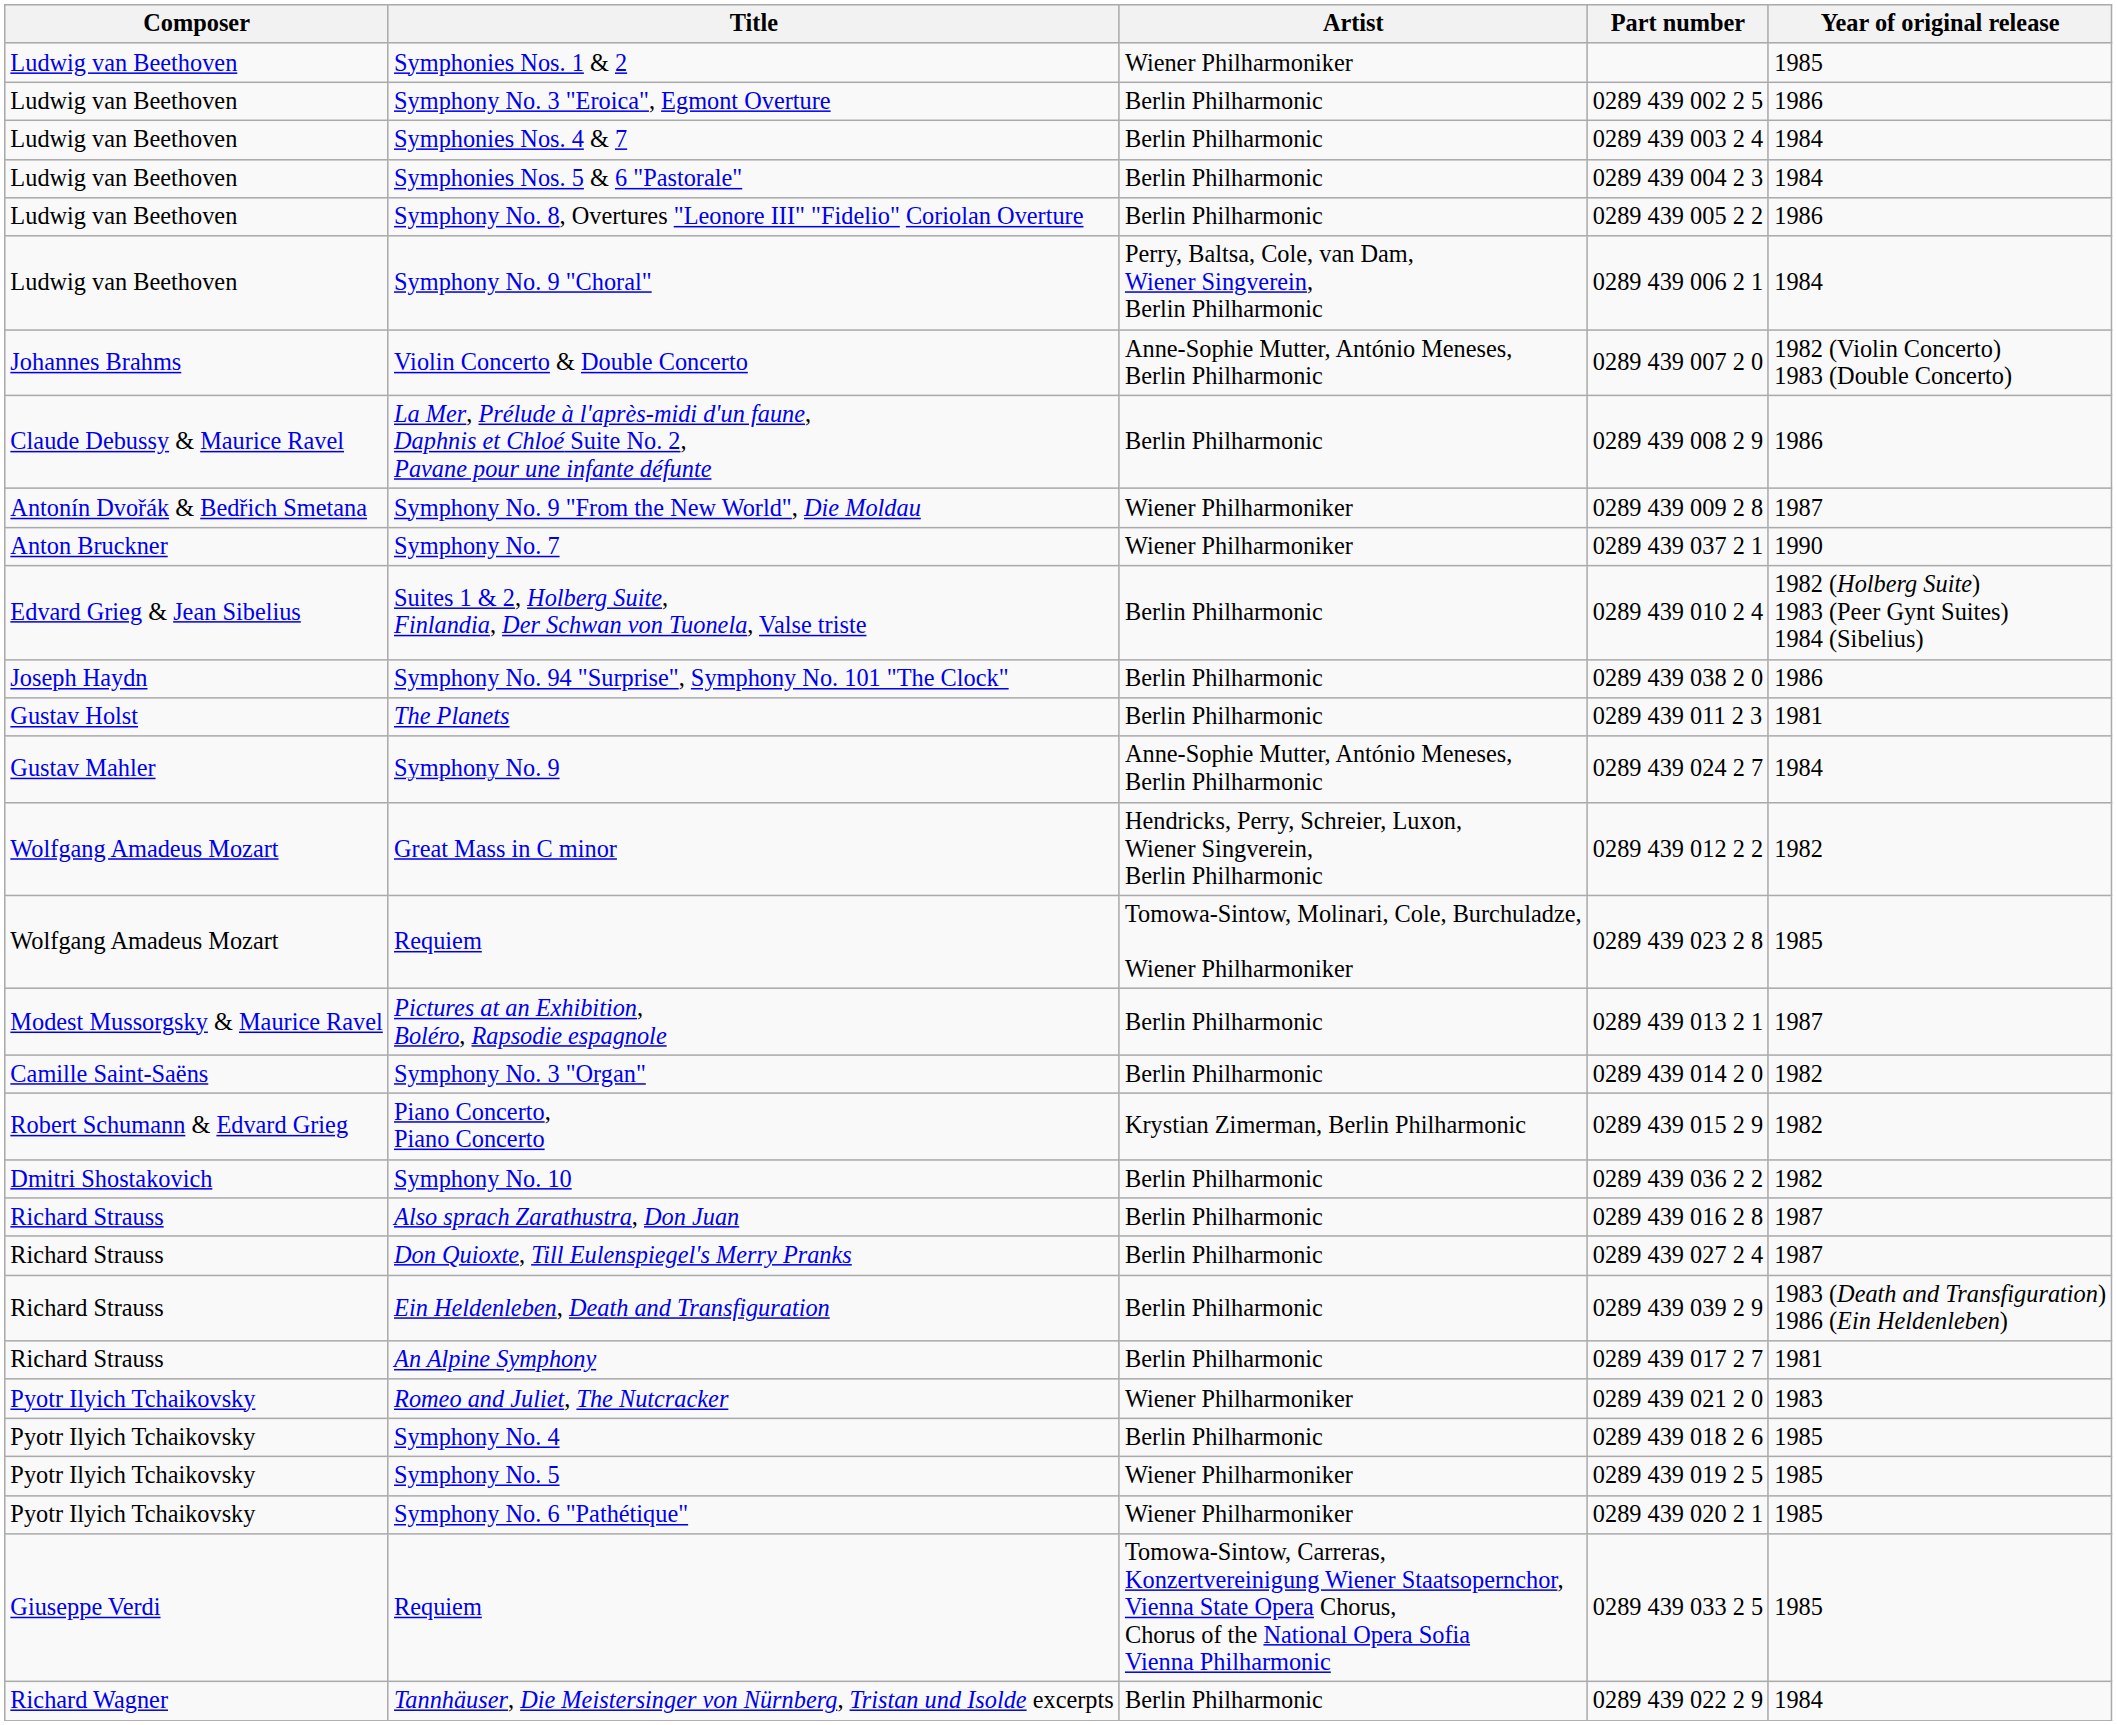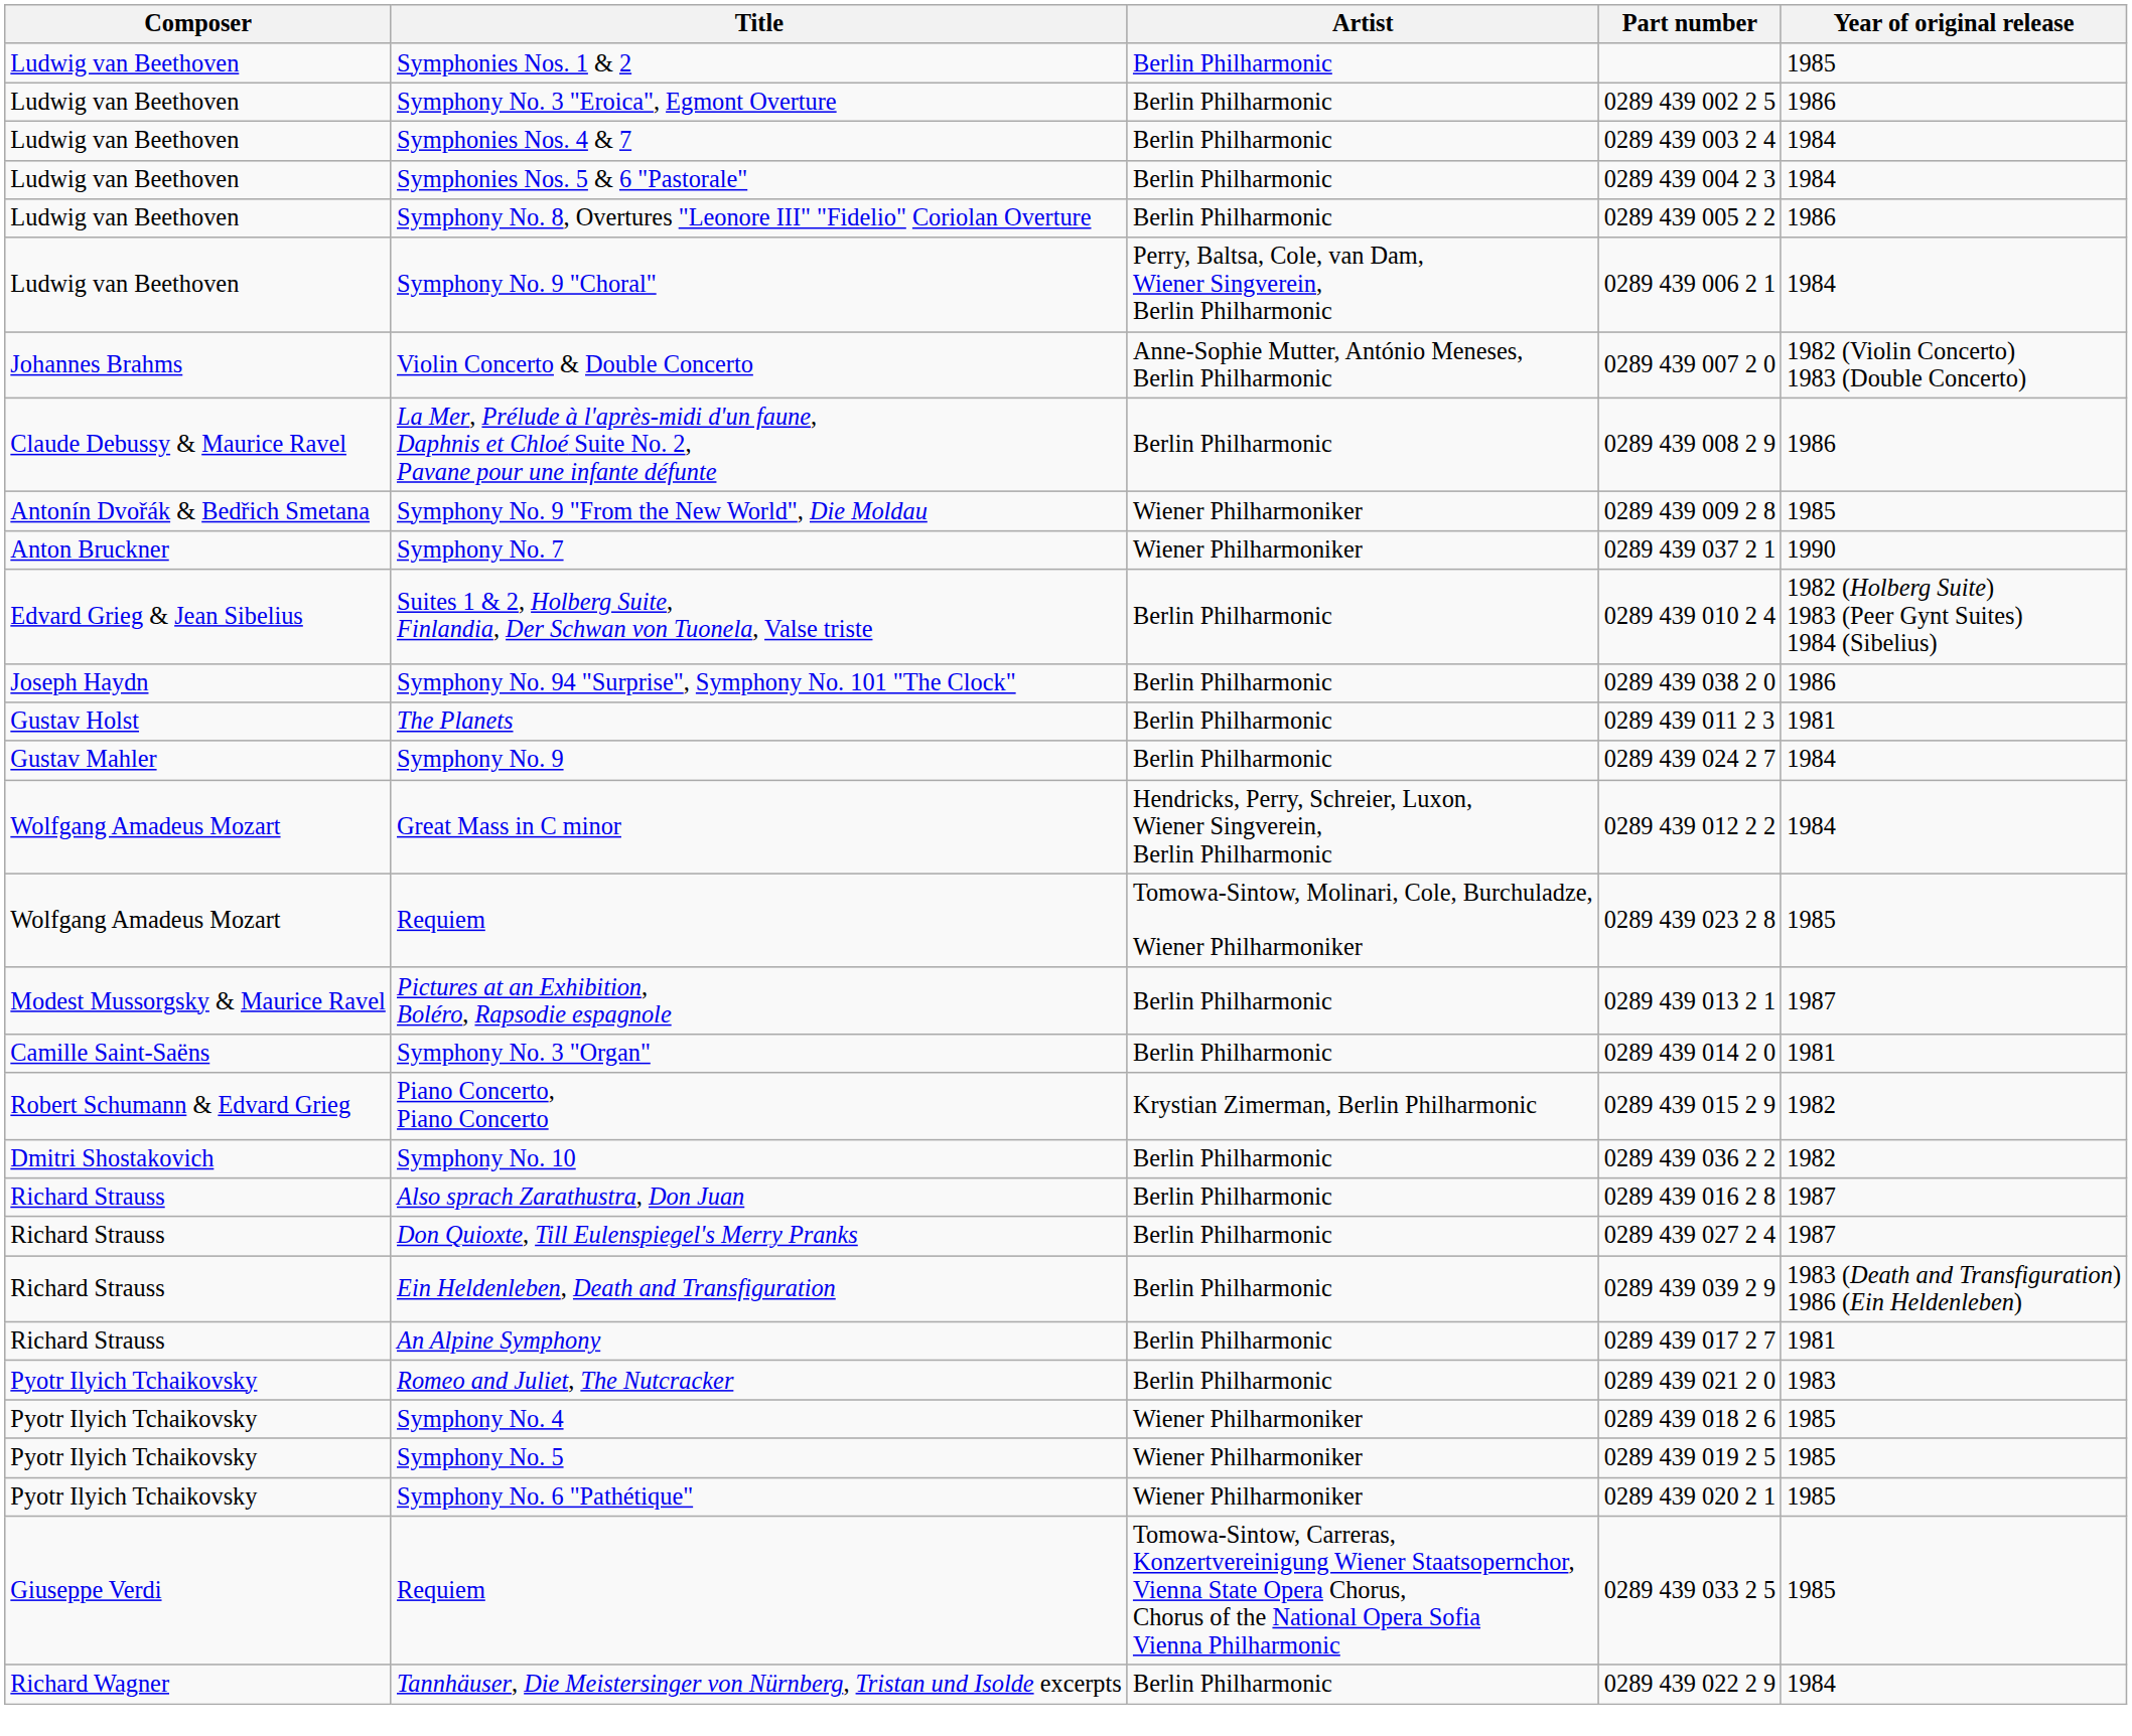Symphonies Nos. 1 & 2 | Artist: Wiener Philharmoniker -> Berlin Philharmonic
Symphony No. 9 "From the New World", Die Moldau | Year of original release: 1987 -> 1985
Symphony No. 9 | Artist: Anne-Sophie Mutter, António Meneses, Berlin Philharmonic -> Berlin Philharmonic
Great Mass in C minor | Year of original release: 1982 -> 1984
Symphony No. 3 "Organ" | Year of original release: 1982 -> 1981
Romeo and Juliet, The Nutcracker | Artist: Wiener Philharmoniker -> Berlin Philharmonic
Symphony No. 4 | Artist: Berlin Philharmonic -> Wiener Philharmoniker
